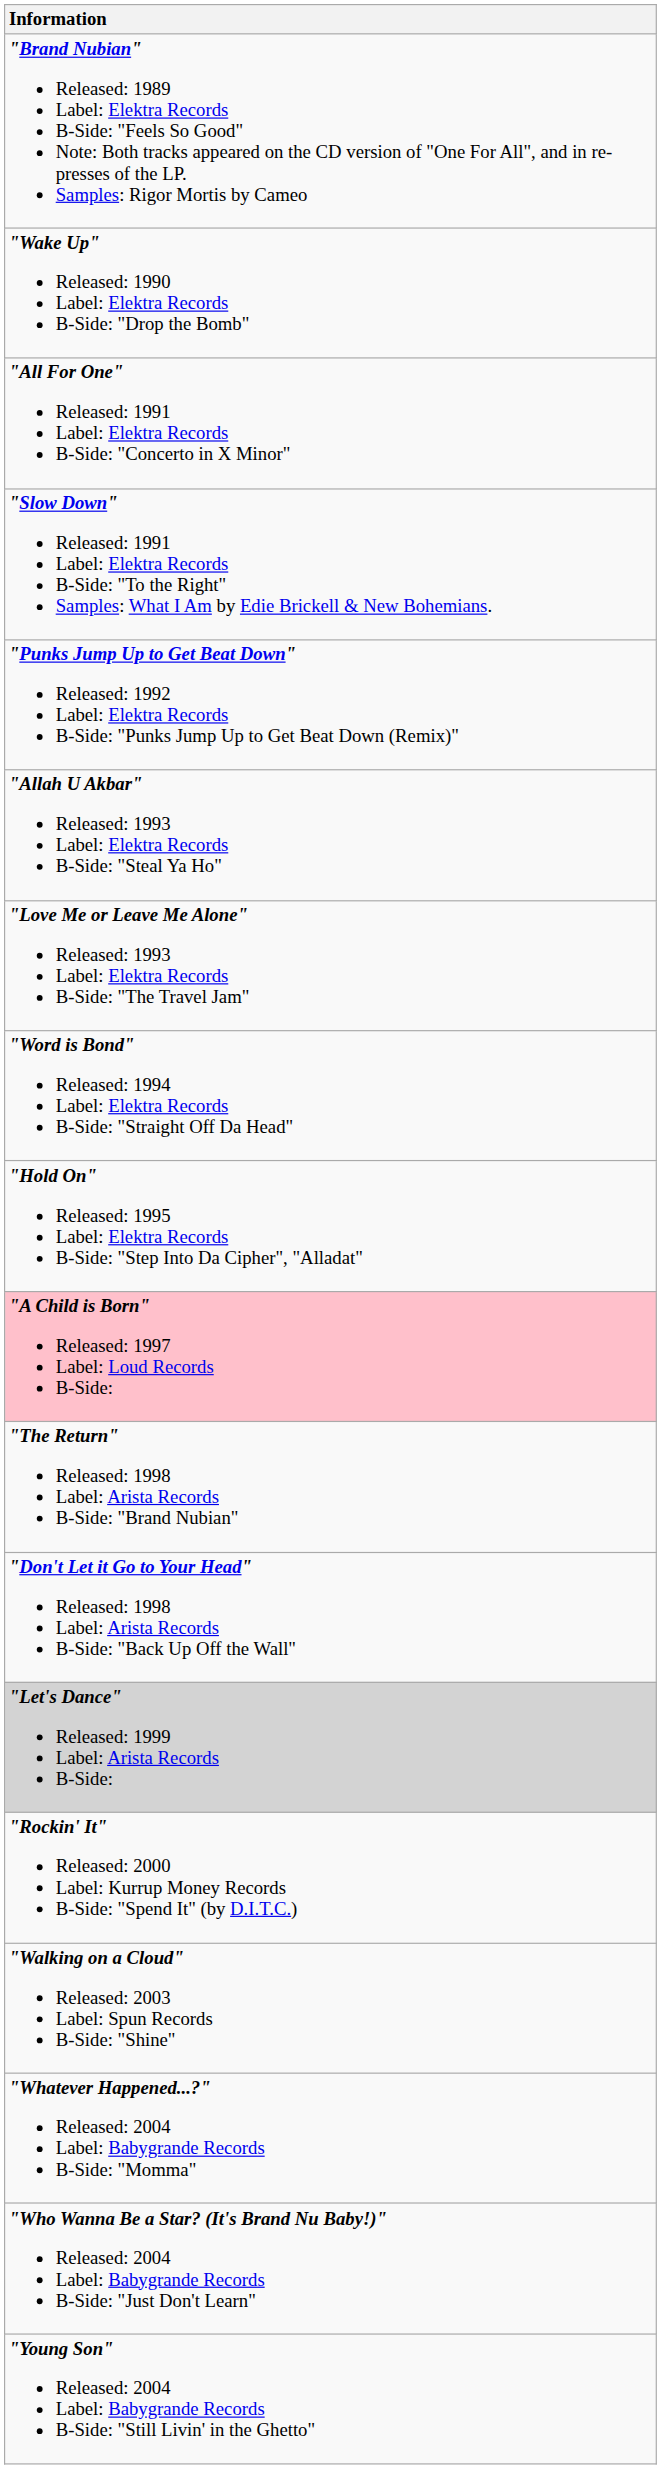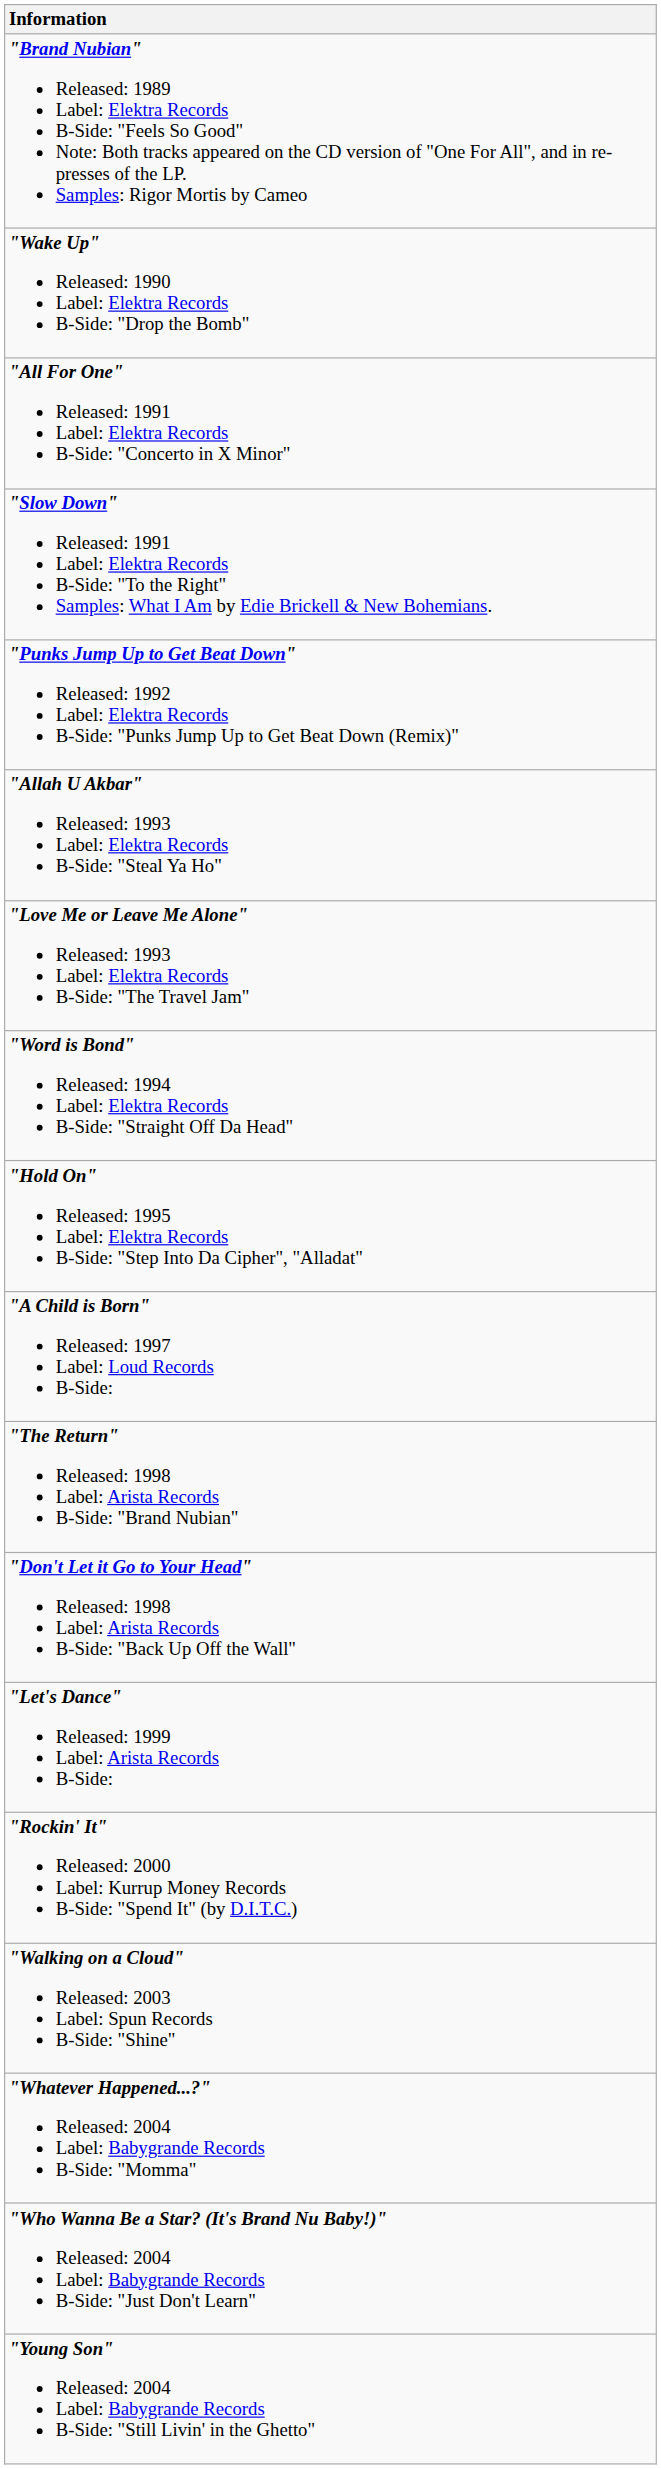row 11 | column 1: pink background -> no background
row 14 | column 1: lightgrey background -> no background
